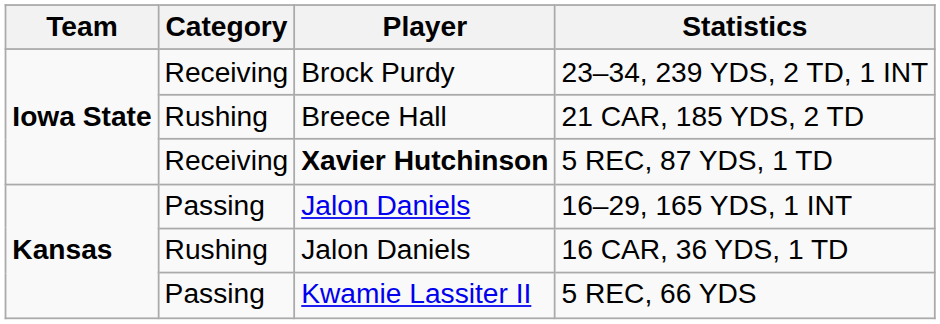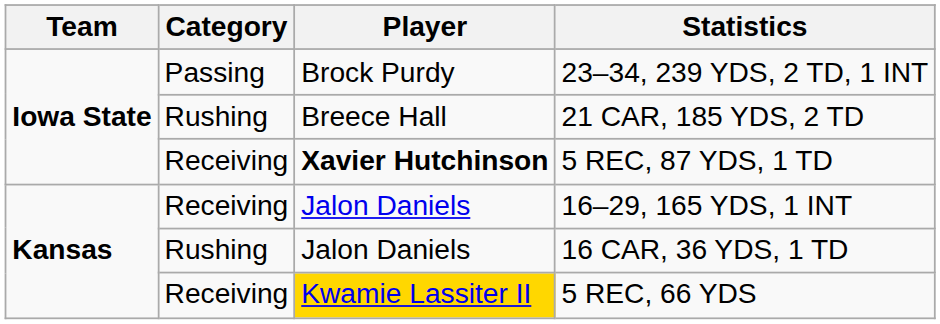23–34, 239 YDS, 2 TD, 1 INT | Category: Receiving -> Passing
16–29, 165 YDS, 1 INT | Category: Passing -> Receiving
5 REC, 66 YDS | Category: Passing -> Receiving
5 REC, 66 YDS | Player: no background -> gold background
